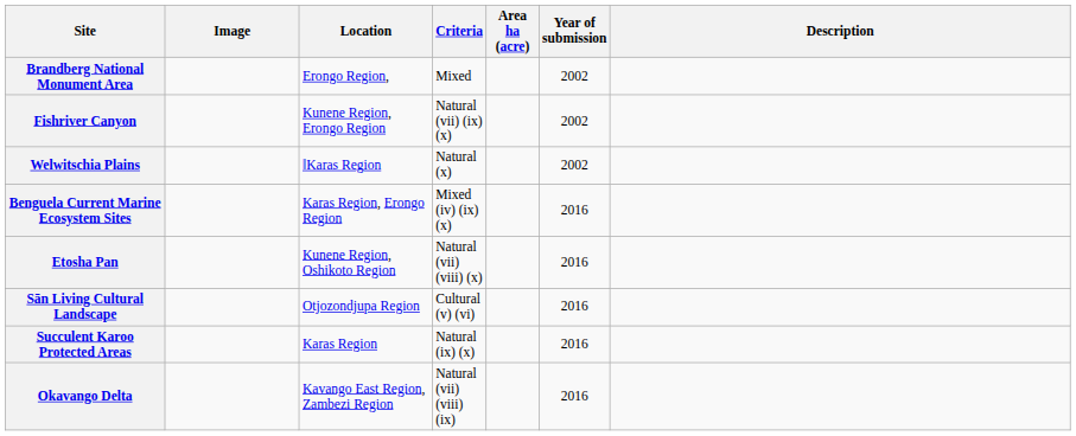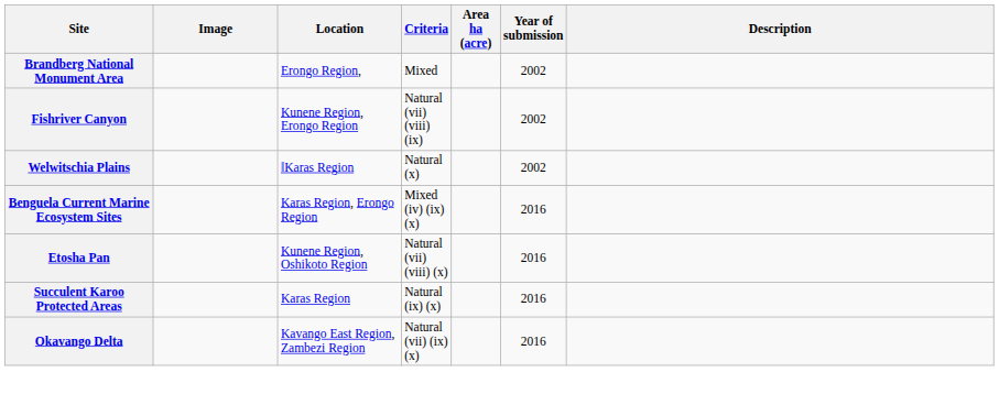Fishriver Canyon | Criteria: Natural (vii) (ix) (x) -> Natural (vii) (viii) (ix)
- row: Sān Living Cultural Landscape | Otjozondjupa Region | Cultural (v) (vi) | 2016
Okavango Delta | Criteria: Natural (vii) (viii) (ix) -> Natural (vii) (ix) (x)
